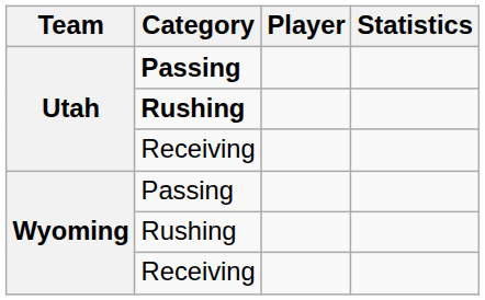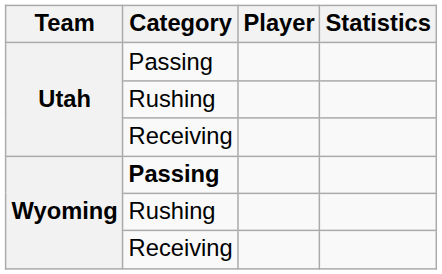Utah / Passing | Category: bold -> normal
Utah / Rushing | Category: bold -> normal
Wyoming / Passing | Category: normal -> bold
